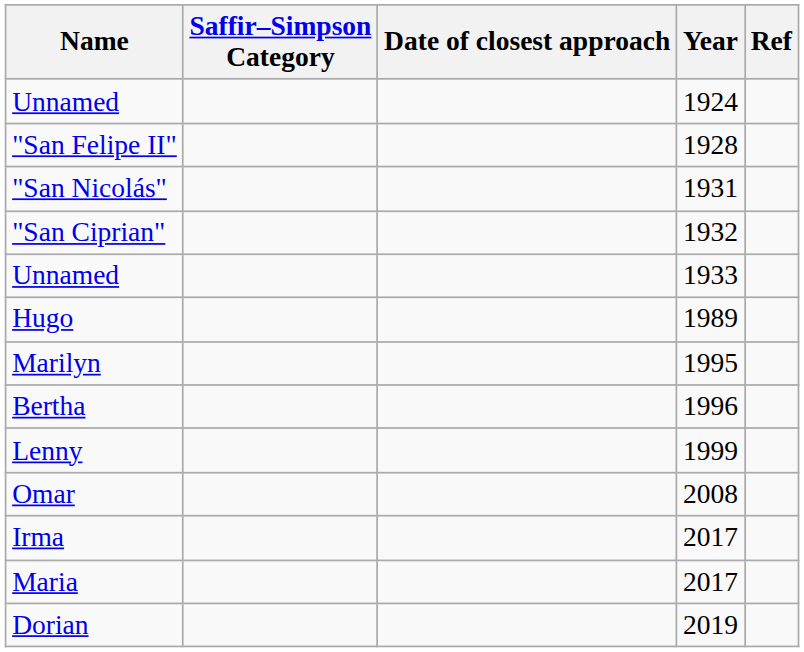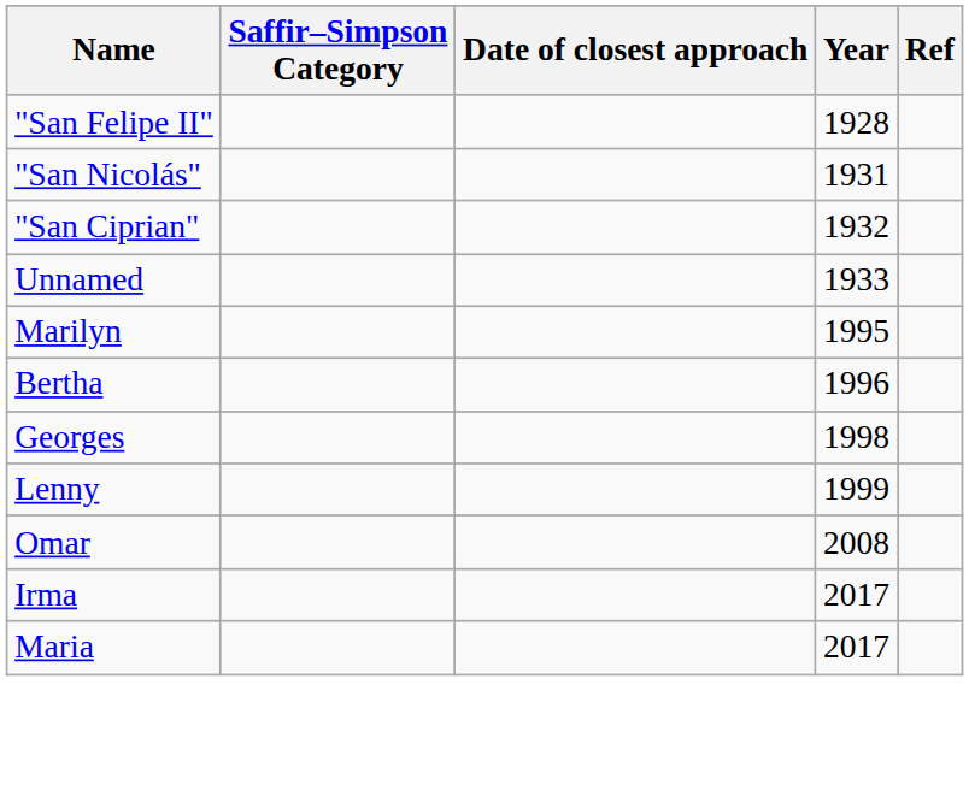- row: Unnamed | 1924
- row: Hugo | 1989
+ row: Georges | 1998
- row: Dorian | 2019
